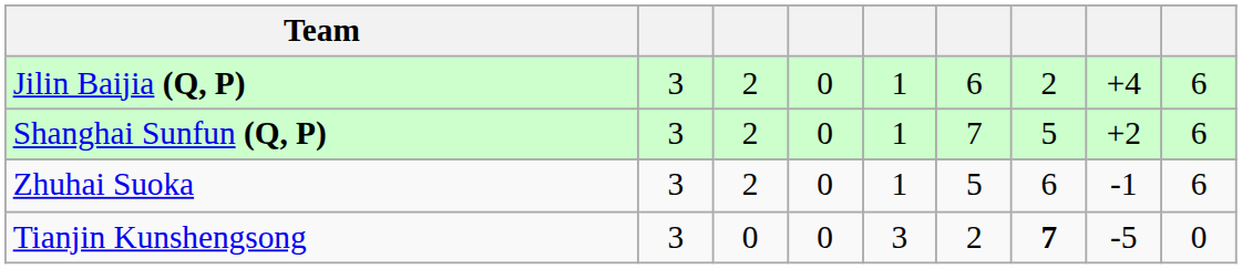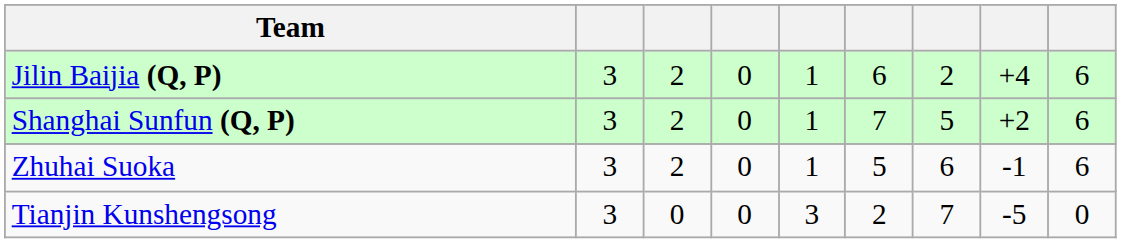Tianjin Kunshengsong | column 7: bold -> normal
